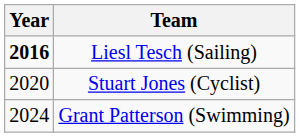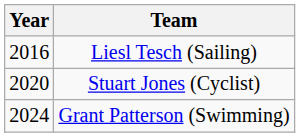Liesl Tesch (Sailing) | Year: bold -> normal
